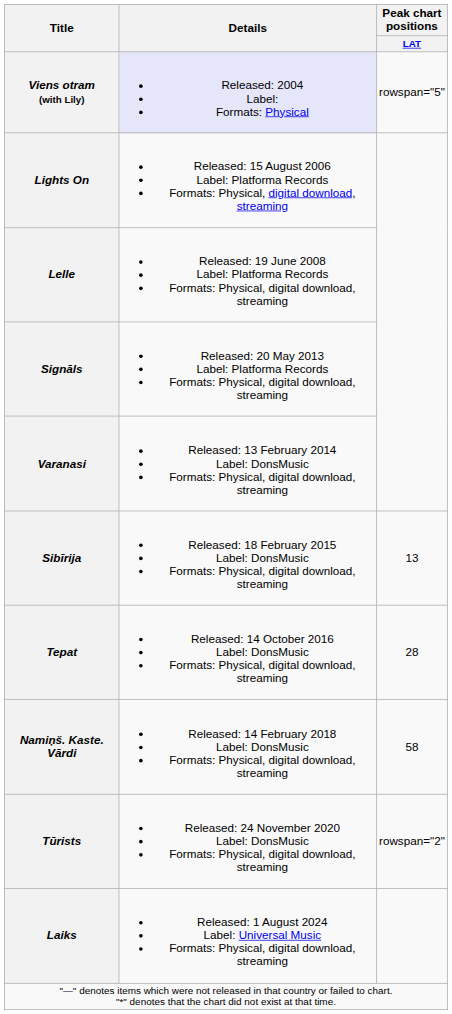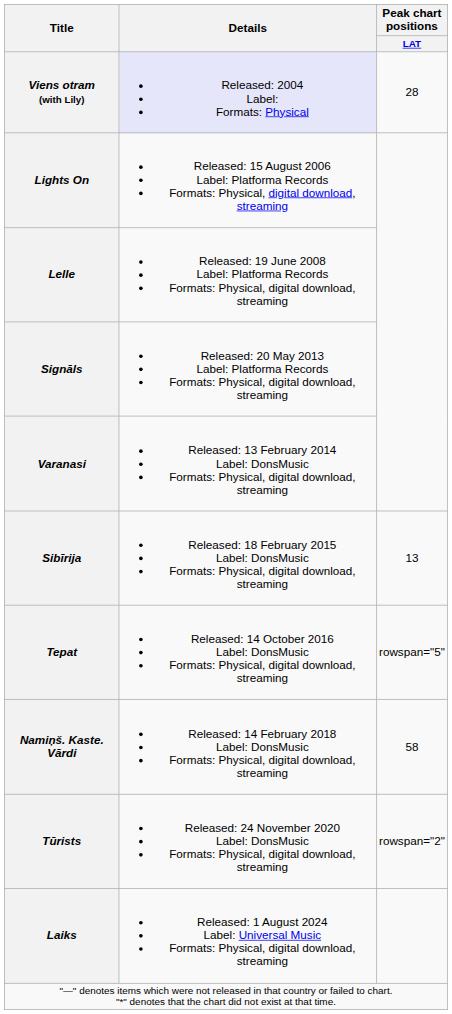Viens otram (with Lily) | Peak chart positions / LAT: rowspan="5" -> 28
Tepat | Peak chart positions / LAT: 28 -> rowspan="5"
